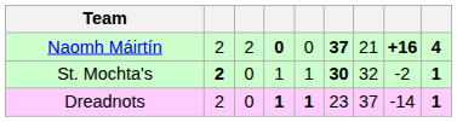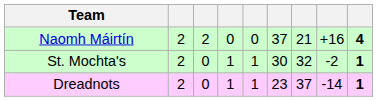Naomh Máirtín | column 4: bold -> normal
Naomh Máirtín | column 6: bold -> normal
Naomh Máirtín | column 8: bold -> normal
St. Mochta's | column 2: bold -> normal
St. Mochta's | column 6: bold -> normal
Dreadnots | column 4: bold -> normal
Dreadnots | column 5: bold -> normal
